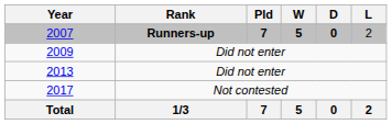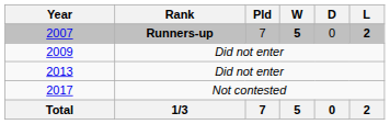2007 | Pld: bold -> normal
2007 | D: bold -> normal
2007 | L: normal -> bold
